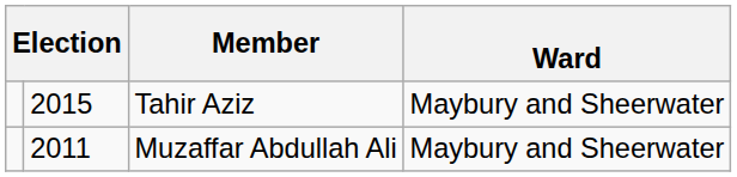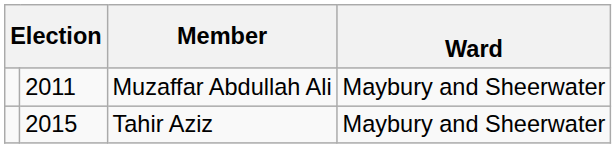rows swapped: Muzaffar Abdullah Ali <-> Tahir Aziz
